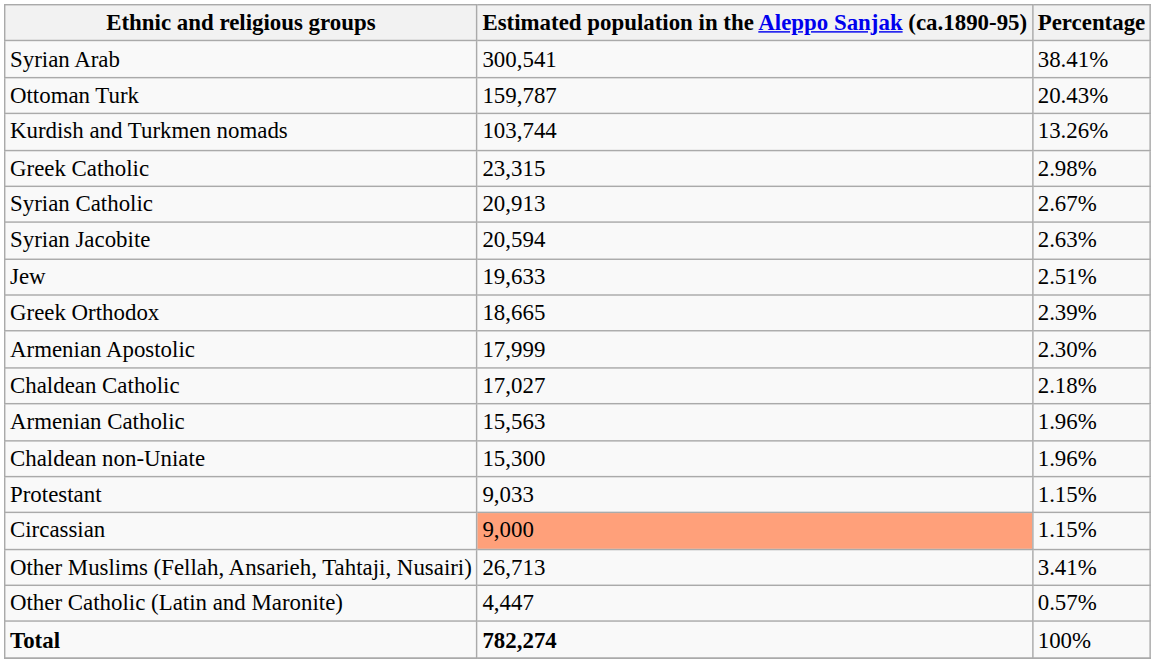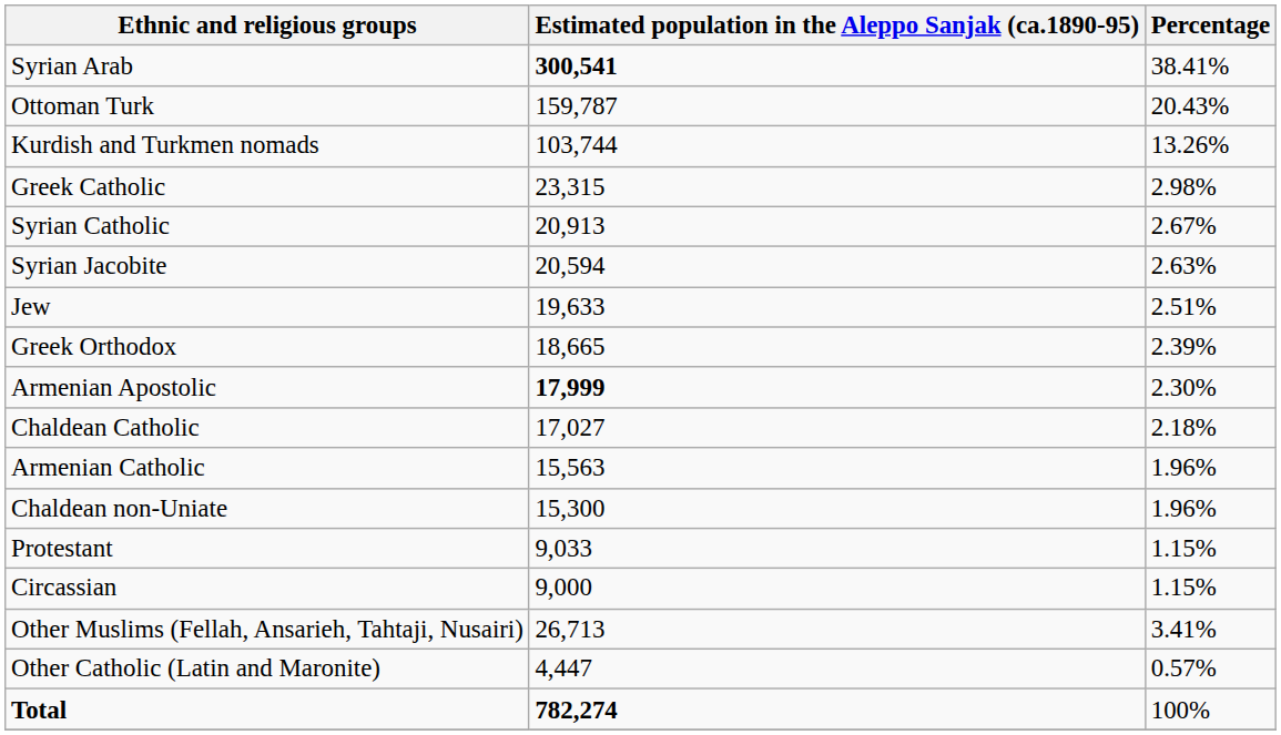Syrian Arab | Estimated population in the Aleppo Sanjak (ca.1890-95): normal -> bold
Armenian Apostolic | Estimated population in the Aleppo Sanjak (ca.1890-95): normal -> bold
Circassian | Estimated population in the Aleppo Sanjak (ca.1890-95): lightsalmon background -> no background
